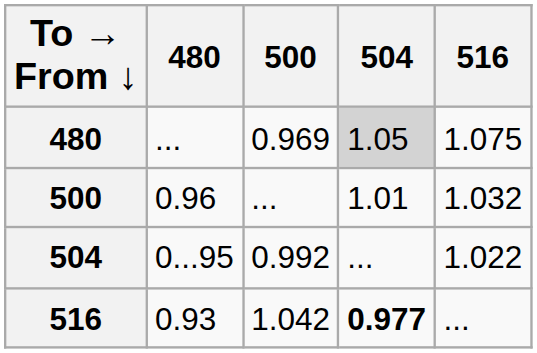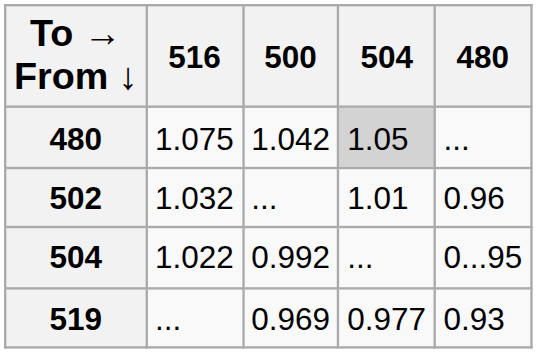columns swapped: 480 <-> 516
row 2 | 500: 0.969 -> 1.042
row 3 | To → From ↓: 500 -> 502
row 5 | To → From ↓: 516 -> 519
row 5 | 500: 1.042 -> 0.969
row 5 | 504: bold -> normal
